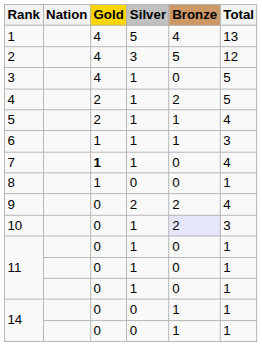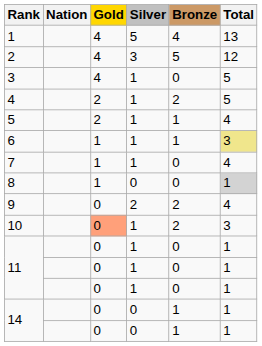6 | Total: no background -> khaki background
7 | Gold: bold -> normal
8 | Total: no background -> lightgrey background
10 | Gold: no background -> lightsalmon background
10 | Bronze: lavender background -> no background
